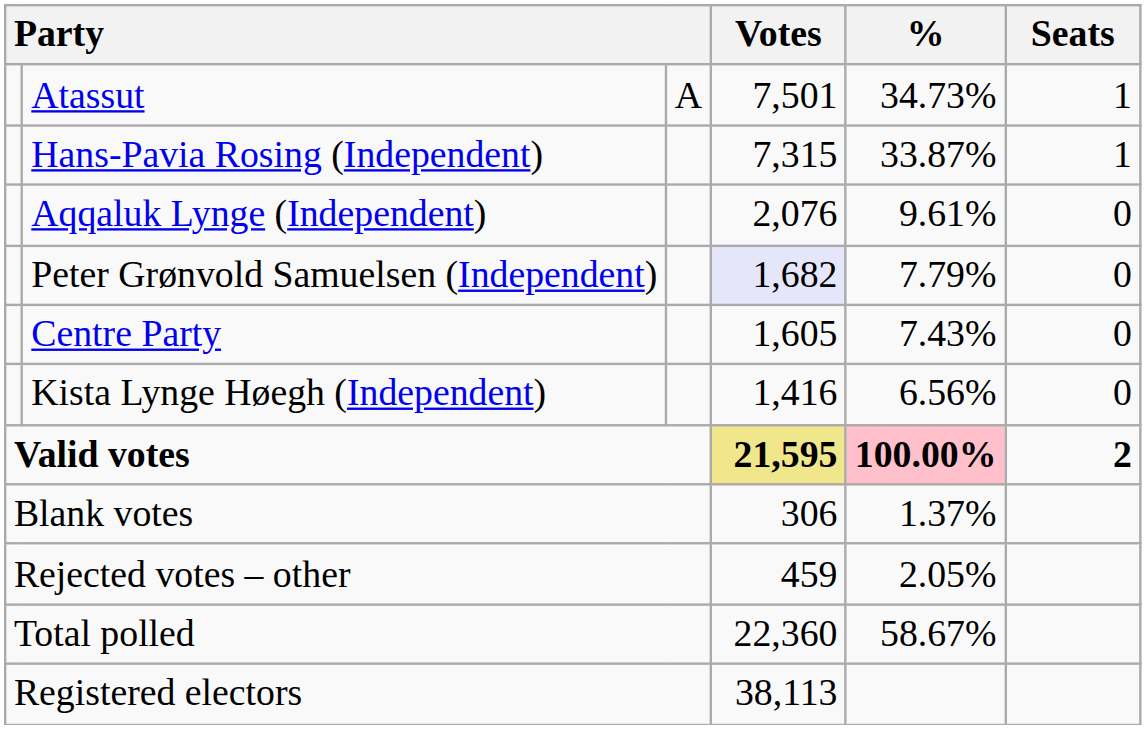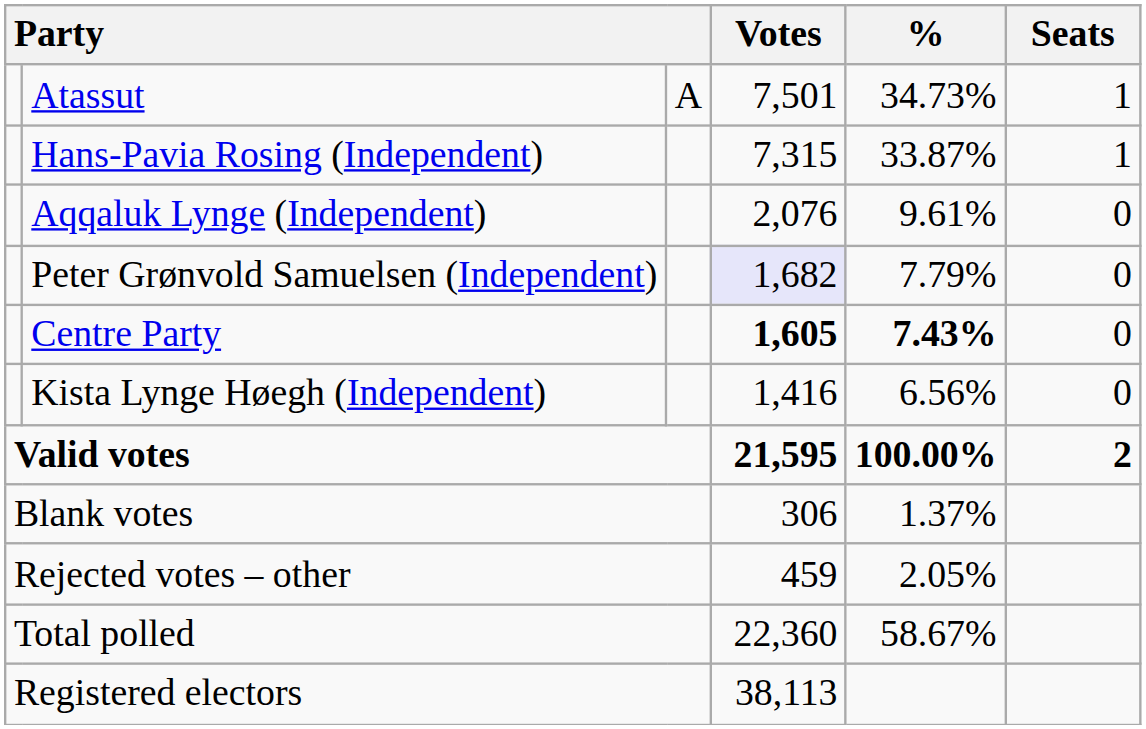Centre Party | Votes: normal -> bold
Centre Party | %: normal -> bold
Valid votes | Votes: khaki background -> no background
Valid votes | %: pink background -> no background
